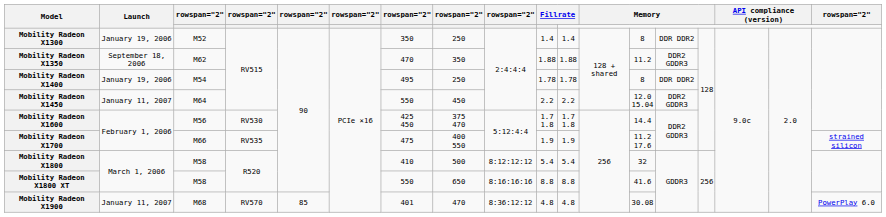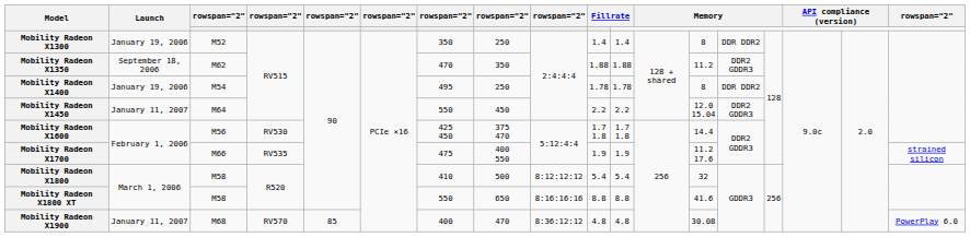Mobility Radeon X1900 | column 7: 401 -> 400
